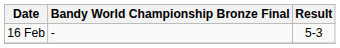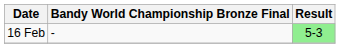16 Feb | Result: no background -> lightgreen background
